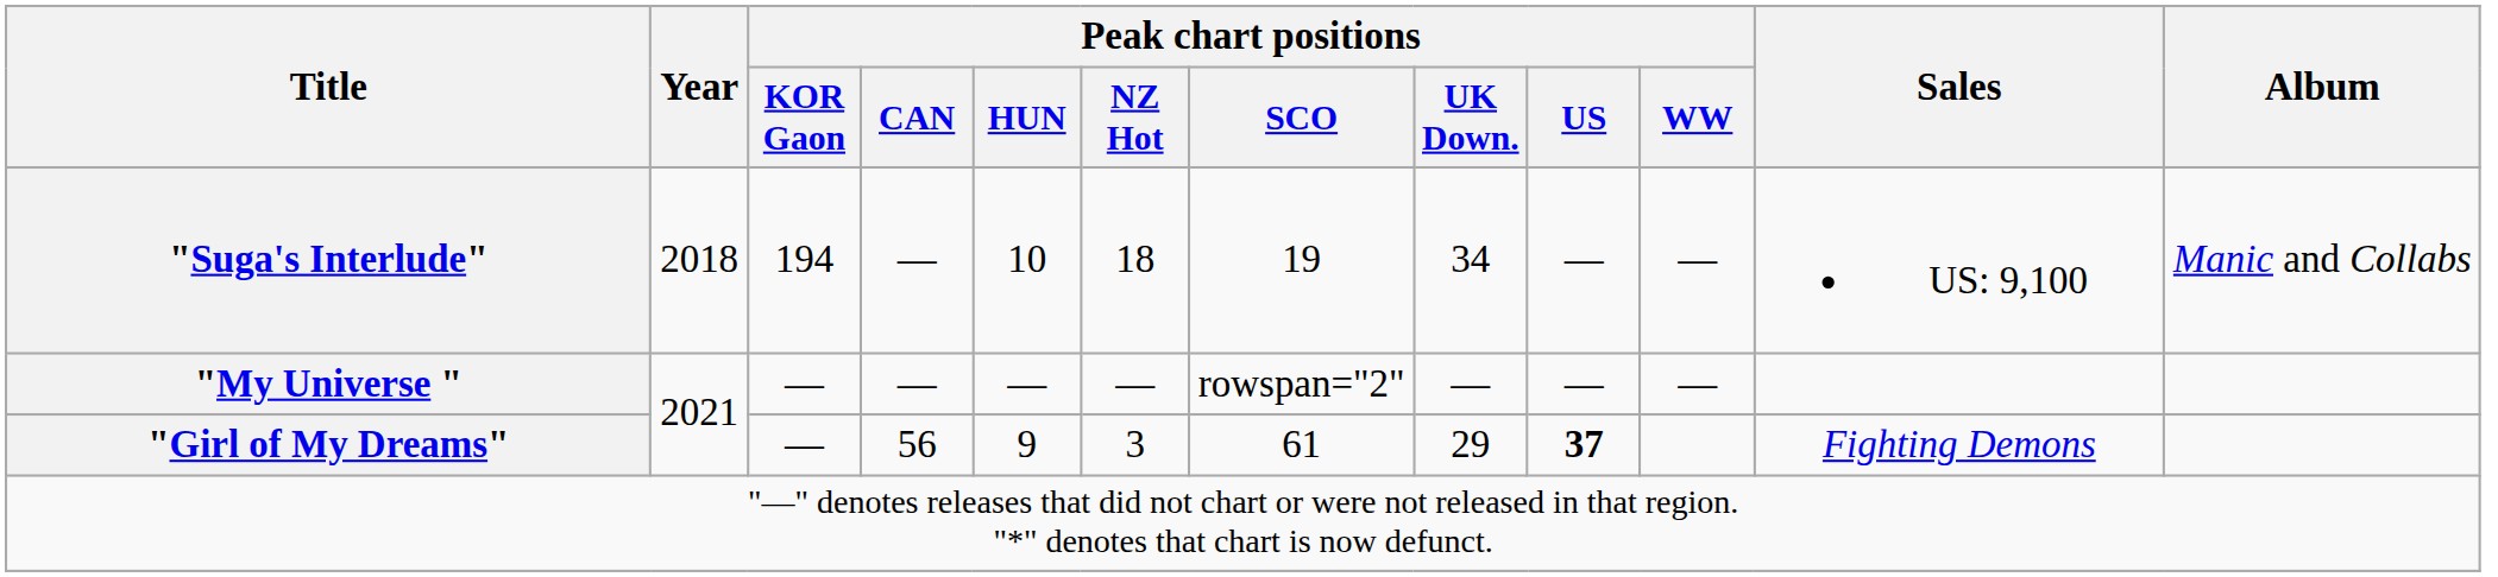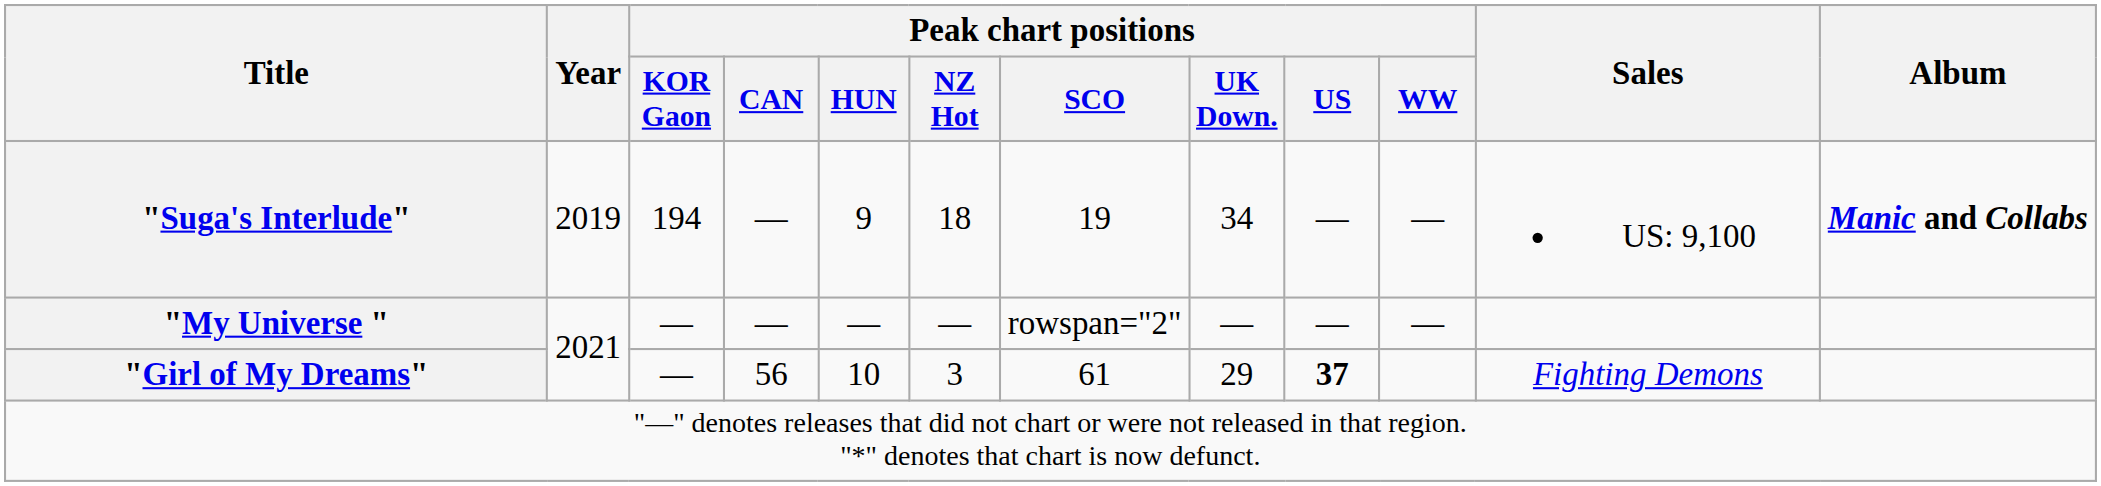"Suga's Interlude" | Year: 2018 -> 2019
"Suga's Interlude" | Peak chart positions / HUN: 10 -> 9
"Suga's Interlude" | Album: normal -> bold
"Girl of My Dreams" | Peak chart positions / HUN: 9 -> 10
